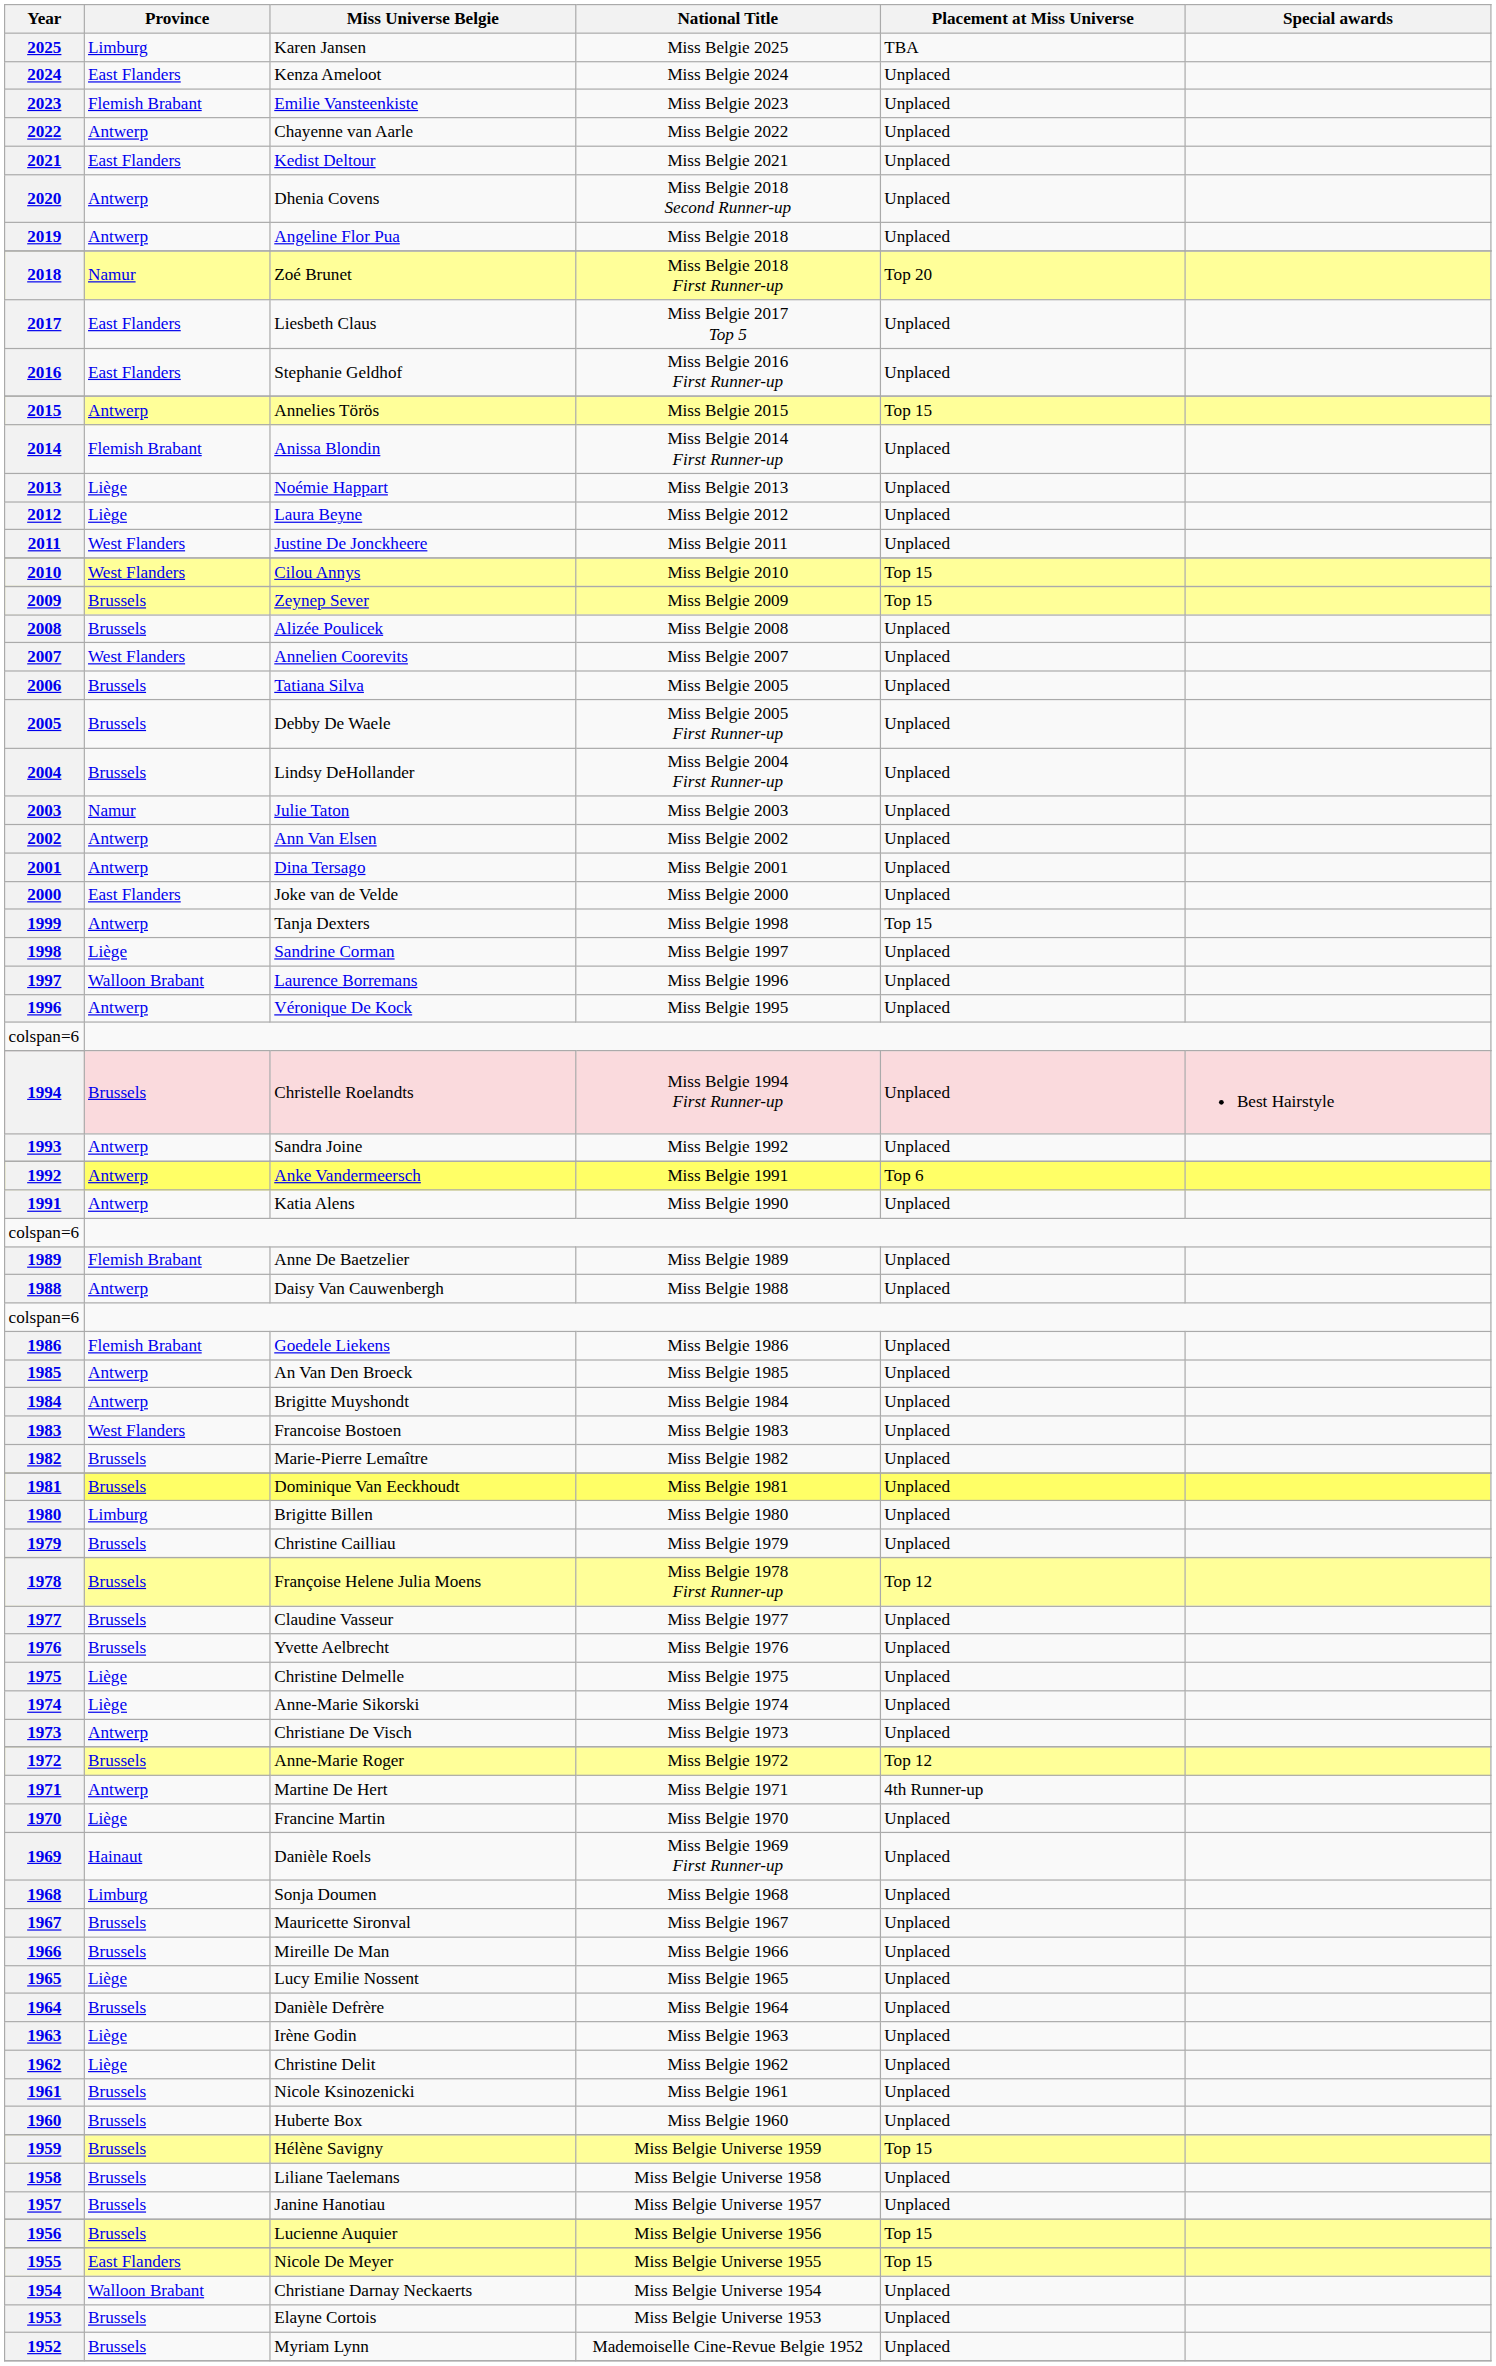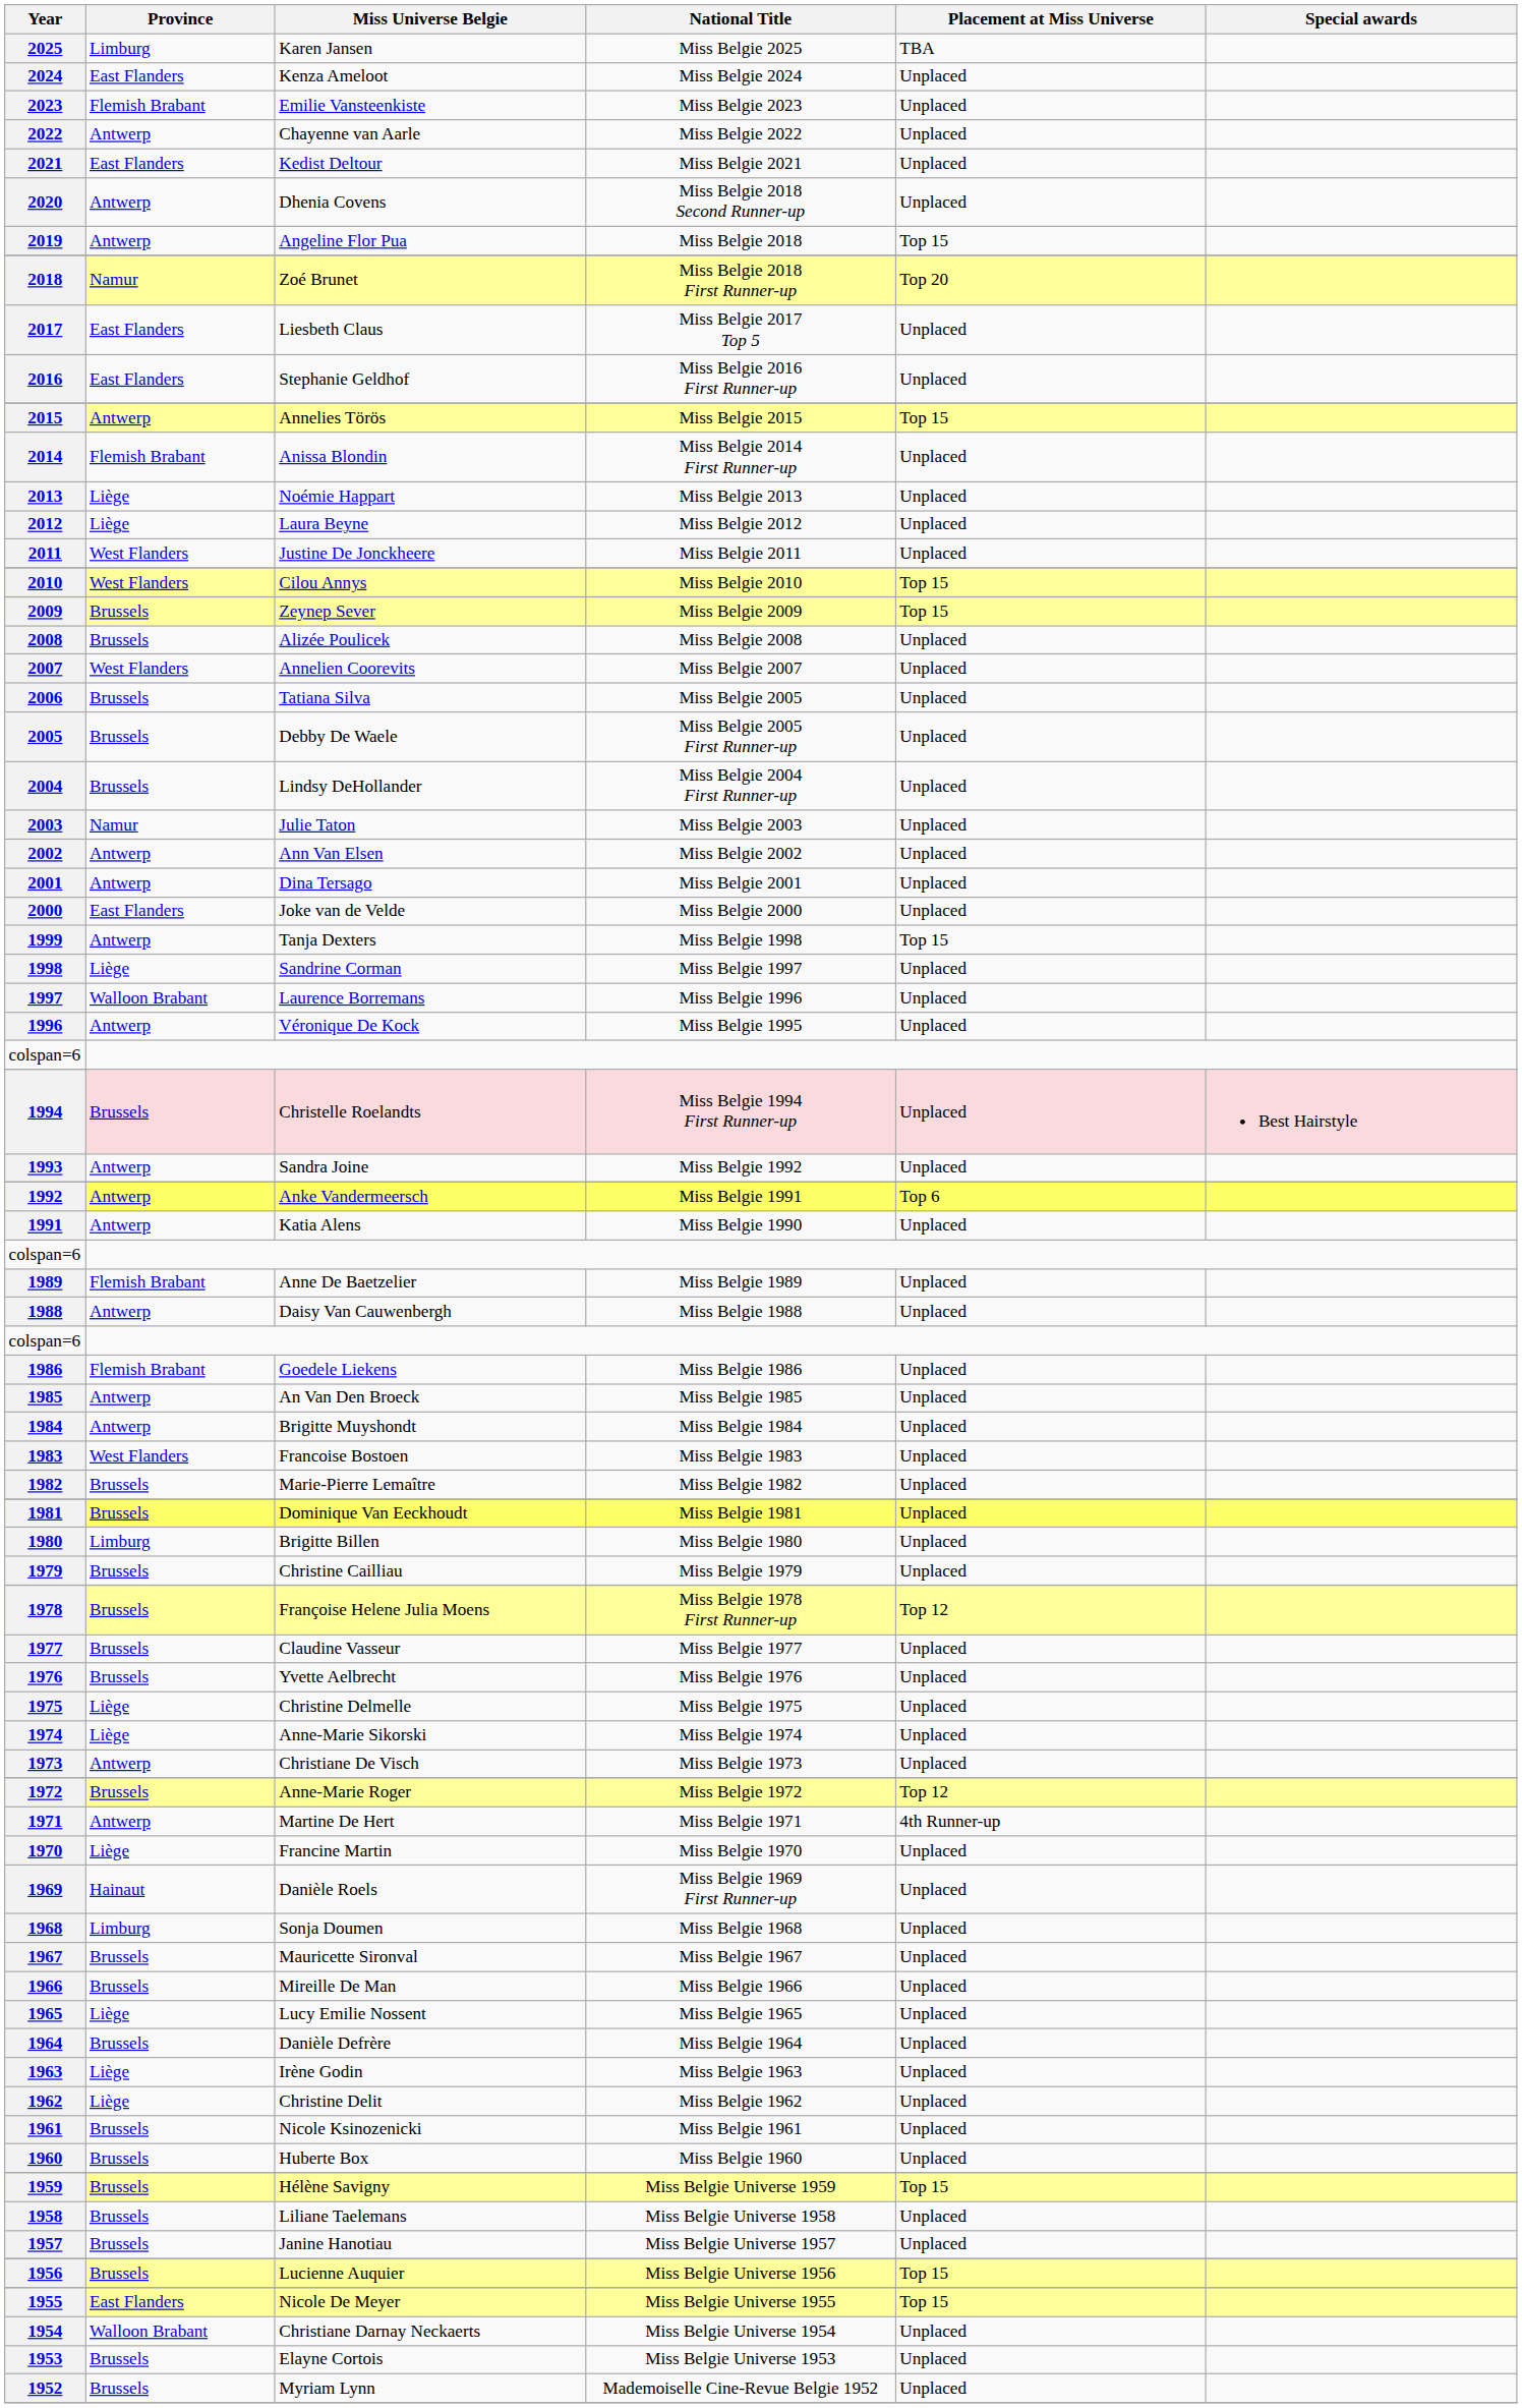2019 | Placement at Miss Universe: Unplaced -> Top 15
